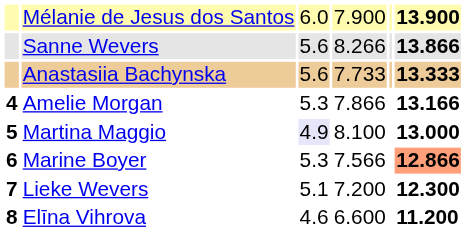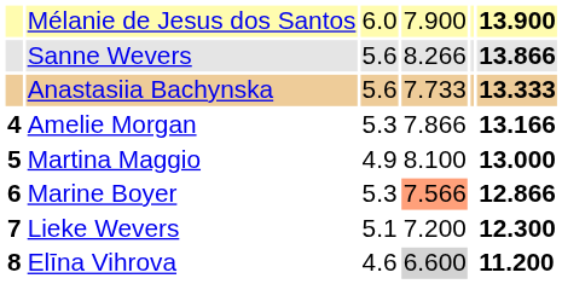Martina Maggio | column 3: lavender background -> no background
Marine Boyer | column 4: no background -> lightsalmon background
Marine Boyer | column 5: lightsalmon background -> no background
Elīna Vihrova | column 4: no background -> lightgrey background
